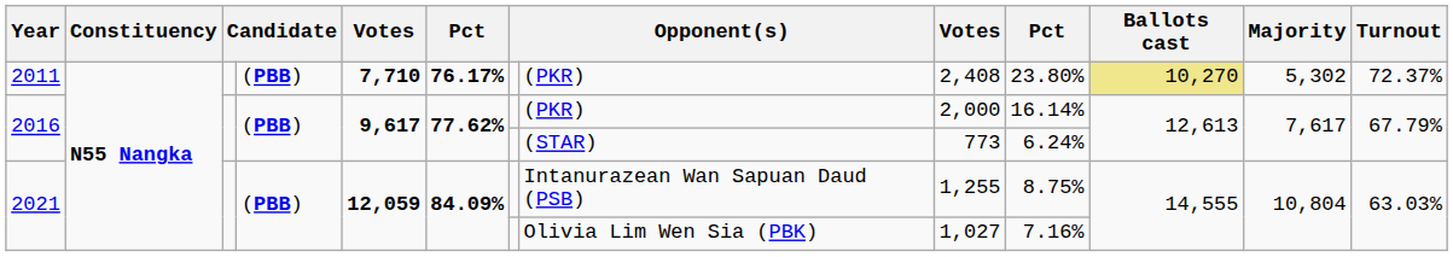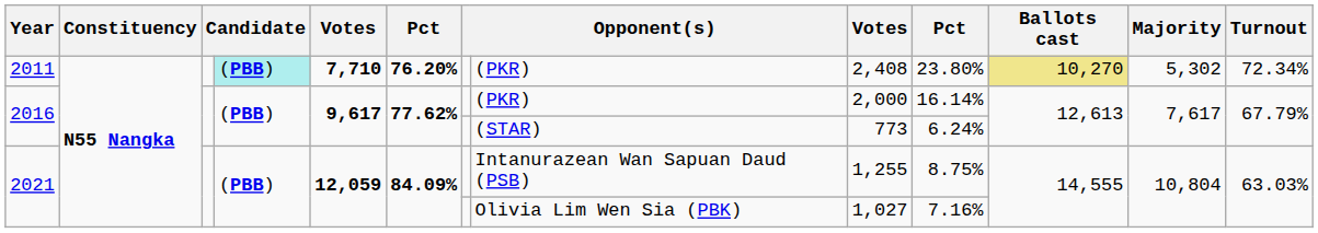2011 | column 4: no background -> paleturquoise background
2011 | column 6: 76.17% -> 76.20%
2011 | Turnout: 72.37% -> 72.34%
